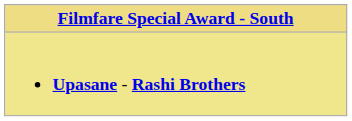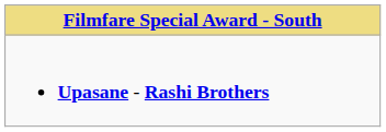row 2 | column 1: khaki background -> no background
